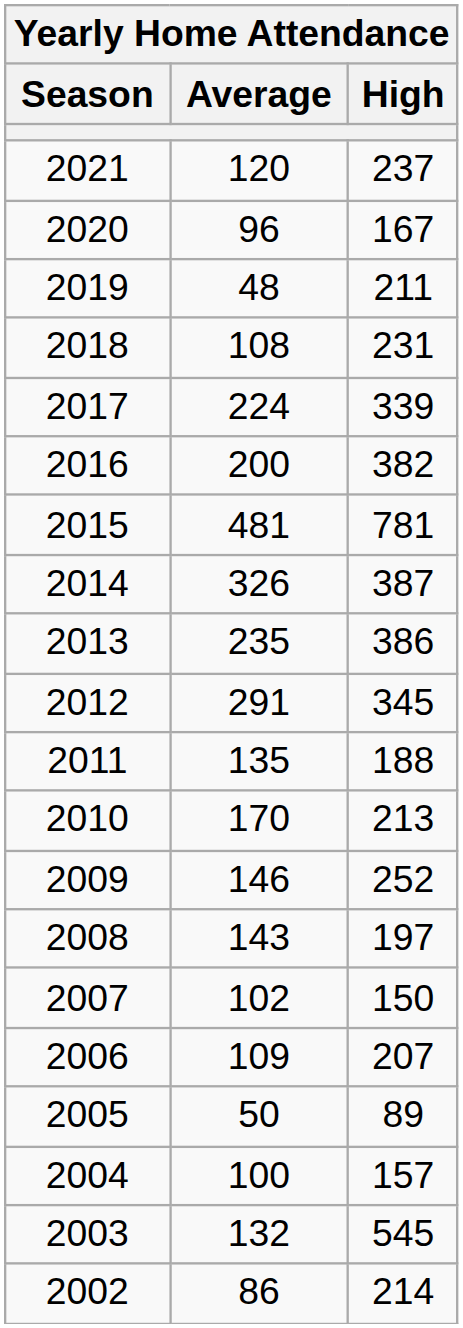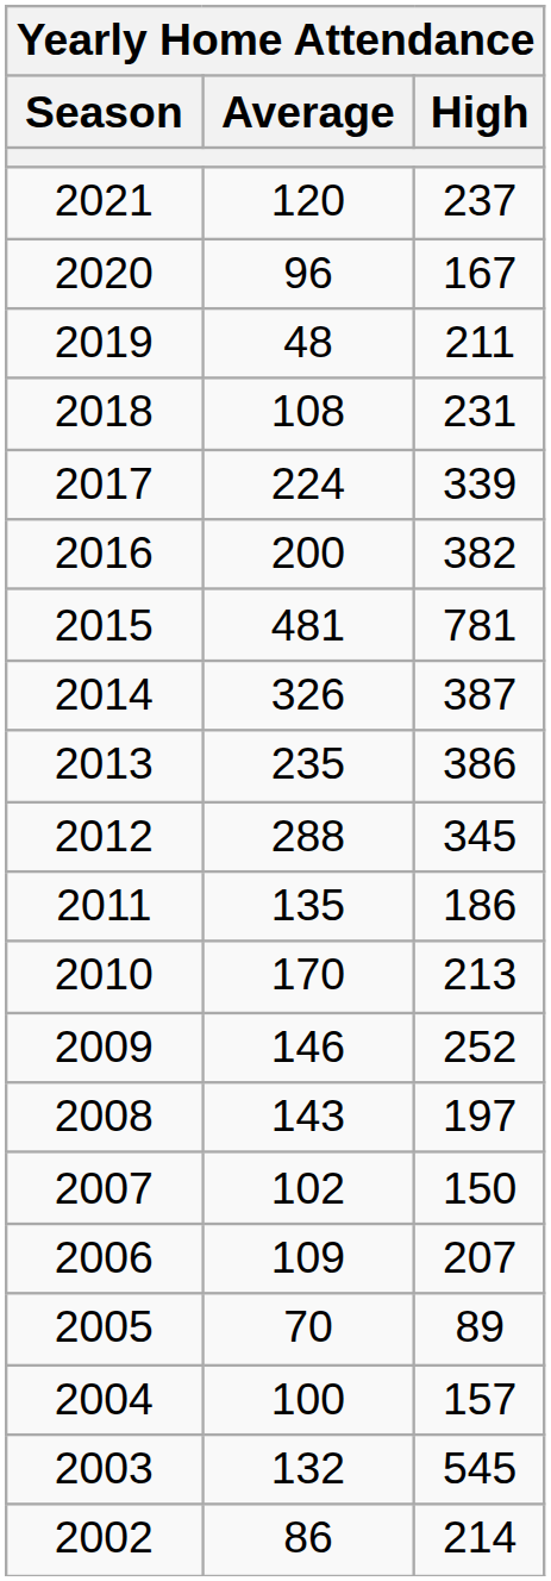2012 | Average: 291 -> 288
2011 | High: 188 -> 186
2005 | Average: 50 -> 70
